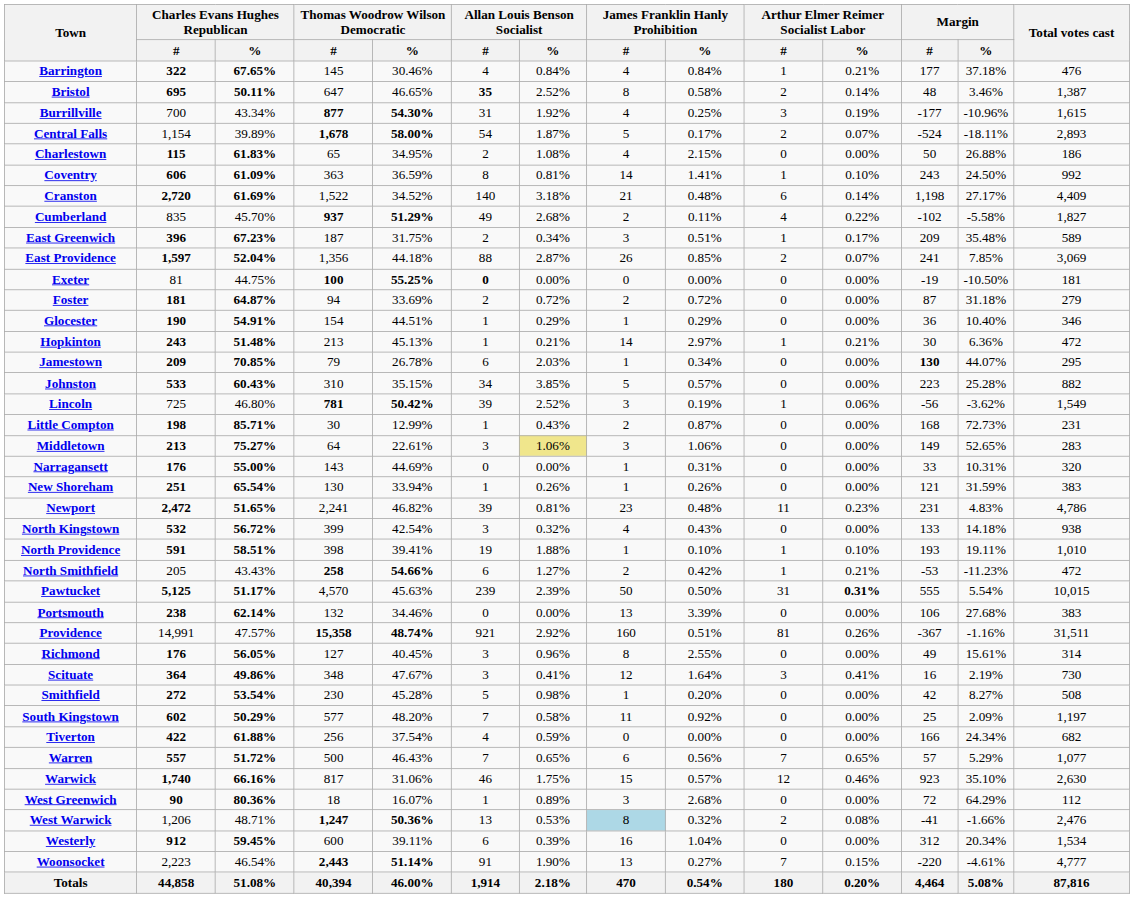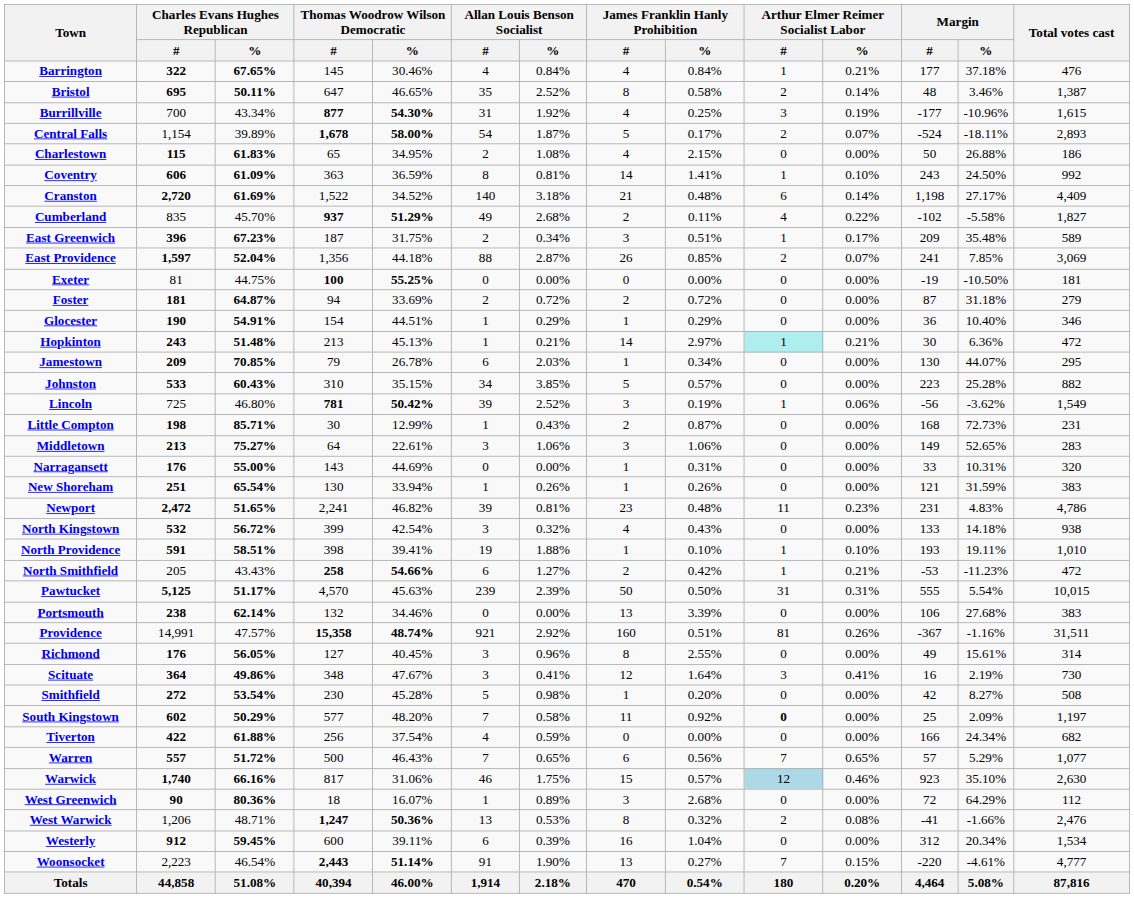Bristol | Allan Louis Benson Socialist / #: bold -> normal
Exeter | Allan Louis Benson Socialist / #: bold -> normal
Hopkinton | Arthur Elmer Reimer Socialist Labor / #: no background -> paleturquoise background
Jamestown | Margin / #: bold -> normal
Middletown | Allan Louis Benson Socialist / %: khaki background -> no background
Pawtucket | Arthur Elmer Reimer Socialist Labor / %: bold -> normal
South Kingstown | Arthur Elmer Reimer Socialist Labor / #: normal -> bold
Warwick | Arthur Elmer Reimer Socialist Labor / #: no background -> lightblue background
West Warwick | James Franklin Hanly Prohibition / #: lightblue background -> no background
